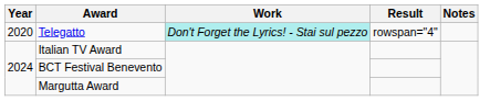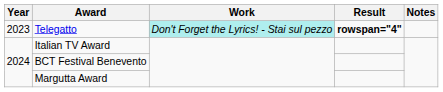Telegatto | Year: 2020 -> 2023
Telegatto | Result: normal -> bold
